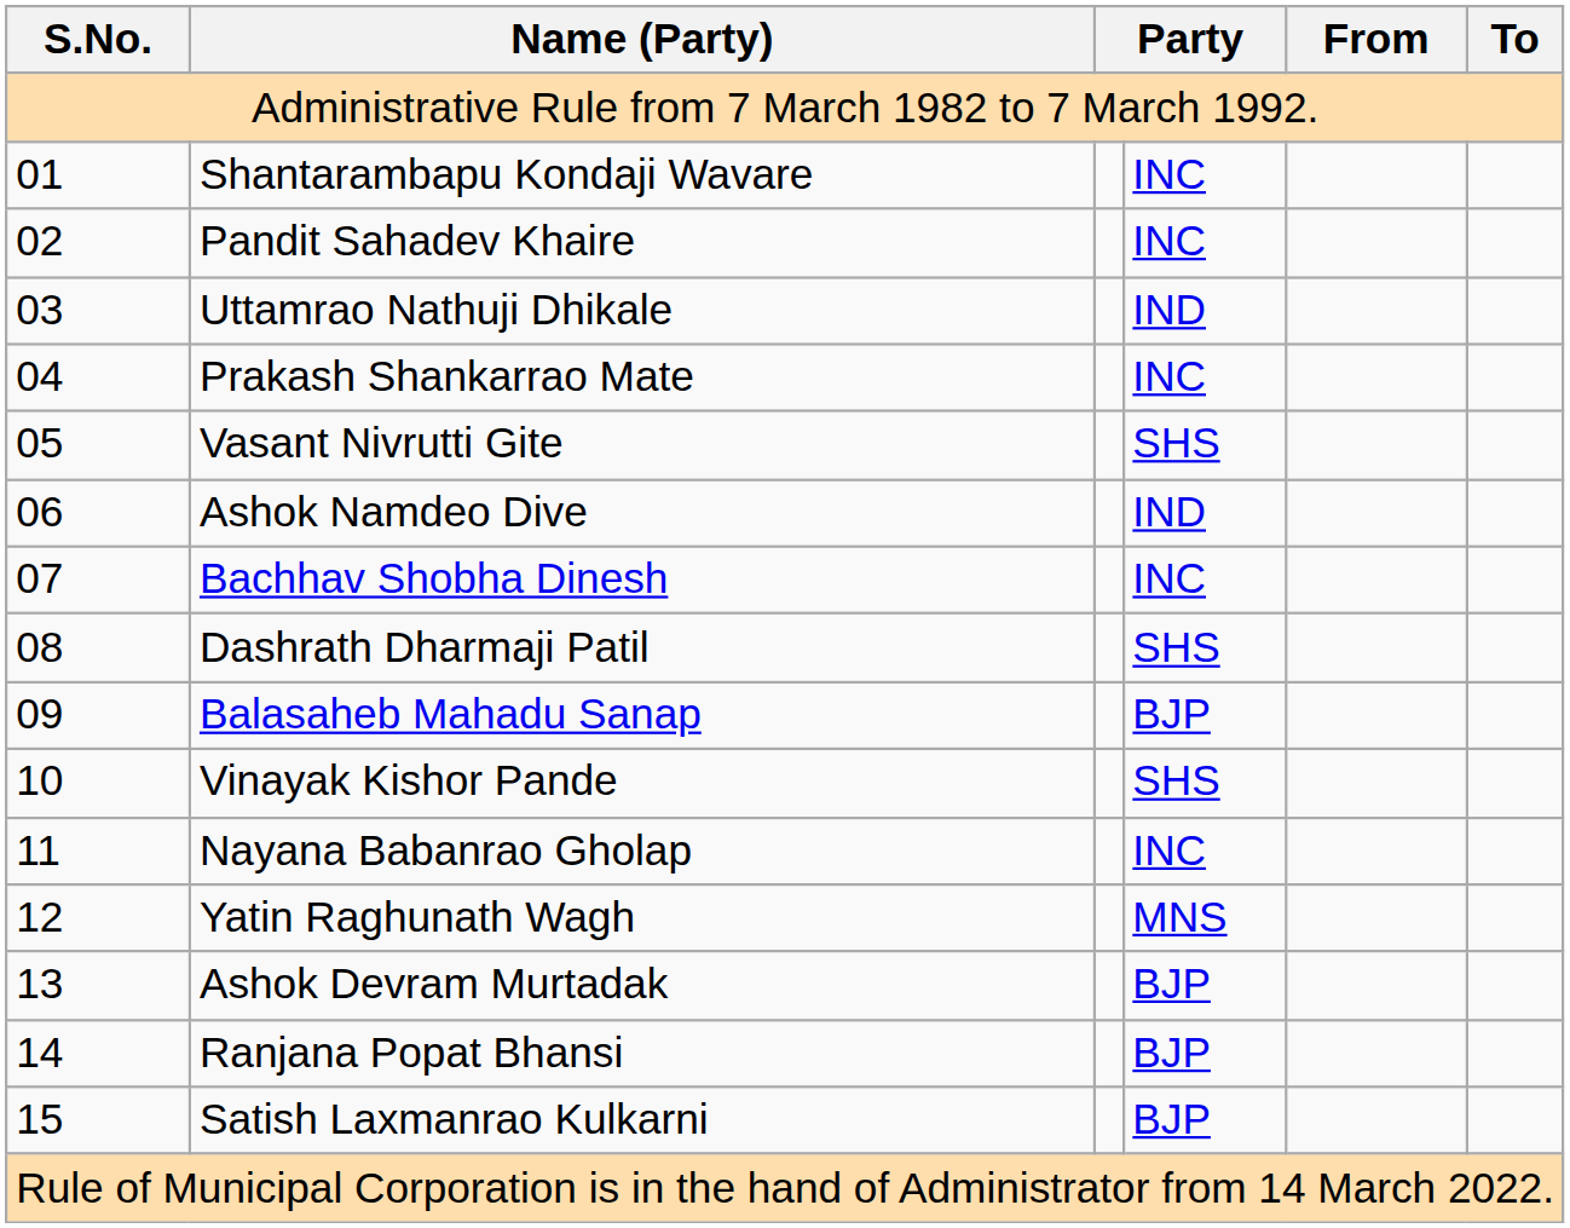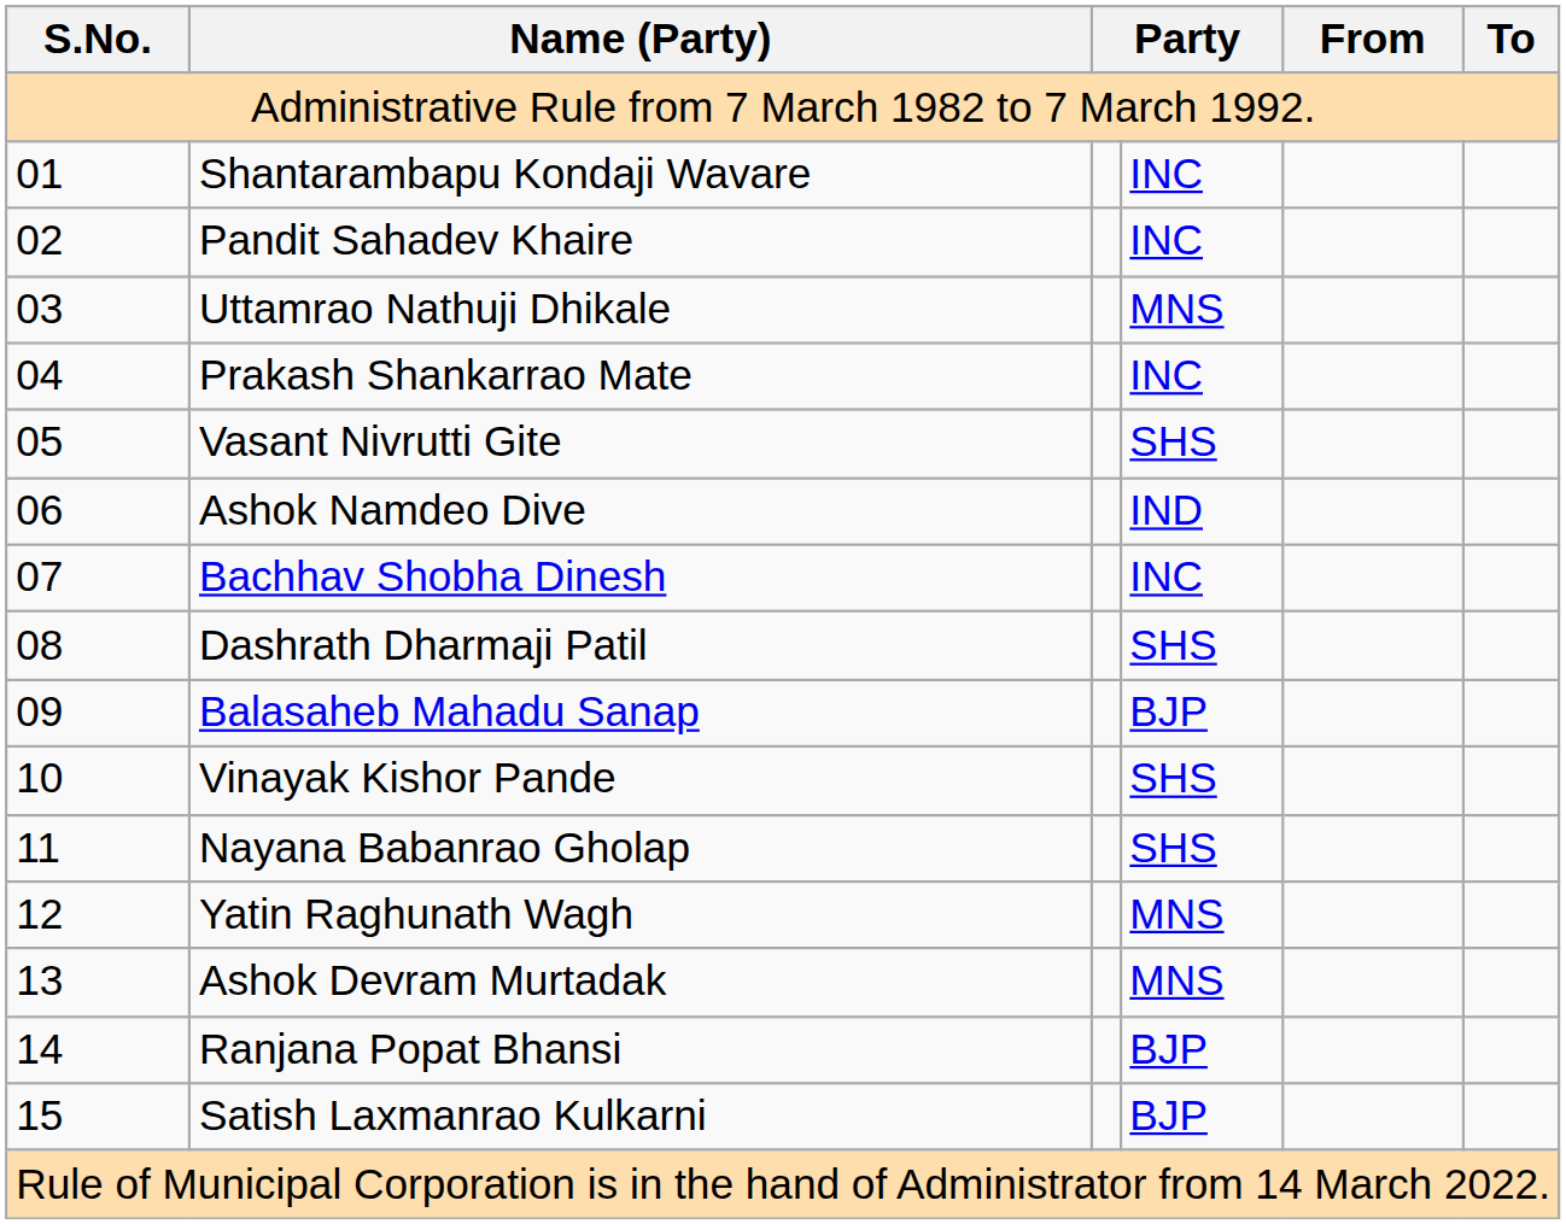Uttamrao Nathuji Dhikale | column 4: IND -> MNS
Nayana Babanrao Gholap | column 4: INC -> SHS
Ashok Devram Murtadak | column 4: BJP -> MNS
